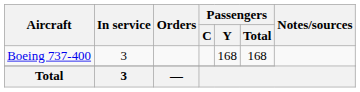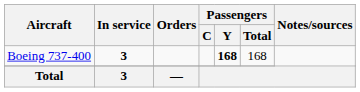Boeing 737-400 | In service: normal -> bold
Boeing 737-400 | Passengers / Y: normal -> bold
